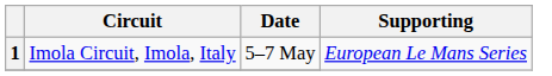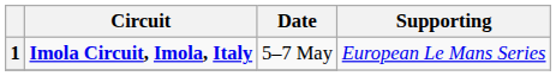1 | Circuit: normal -> bold
